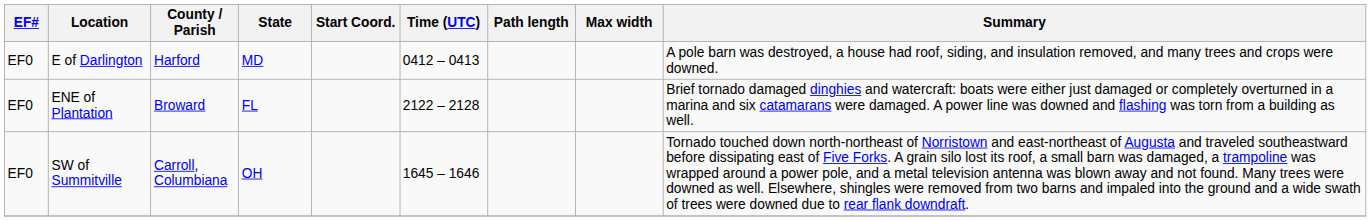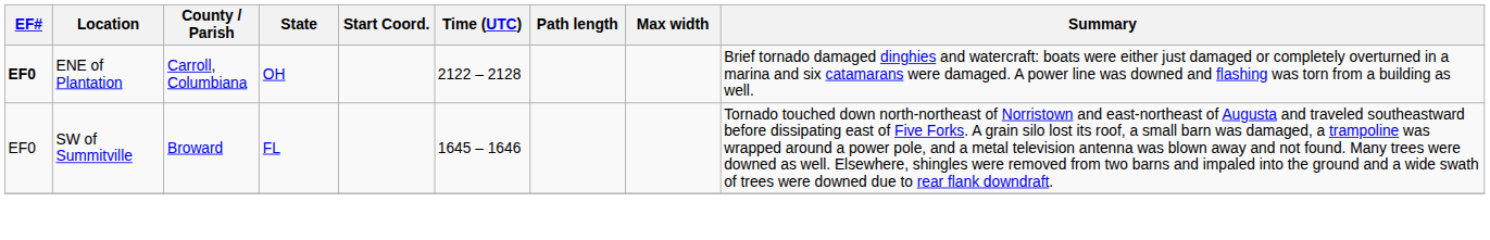- row: EF0 | E of Darlington | Harford | MD | 0412 – 0413 | A pole barn was destroyed, a house had roof, siding, and insulation removed, and many trees and crops were downed.
ENE of Plantation | EF#: normal -> bold
ENE of Plantation | County / Parish: Broward -> Carroll, Columbiana
ENE of Plantation | State: FL -> OH
SW of Summitville | County / Parish: Carroll, Columbiana -> Broward
SW of Summitville | State: OH -> FL
